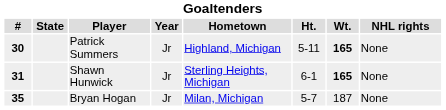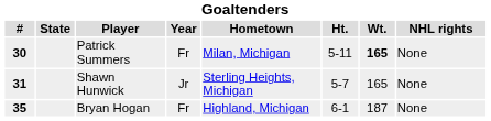Patrick Summers | Year: Jr -> Fr
Patrick Summers | Hometown: Highland, Michigan -> Milan, Michigan
Shawn Hunwick | Ht.: 6-1 -> 5-7
Shawn Hunwick | Wt.: bold -> normal
Bryan Hogan | Year: Jr -> Fr
Bryan Hogan | Hometown: Milan, Michigan -> Highland, Michigan
Bryan Hogan | Ht.: 5-7 -> 6-1
